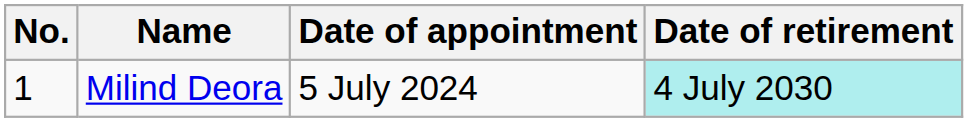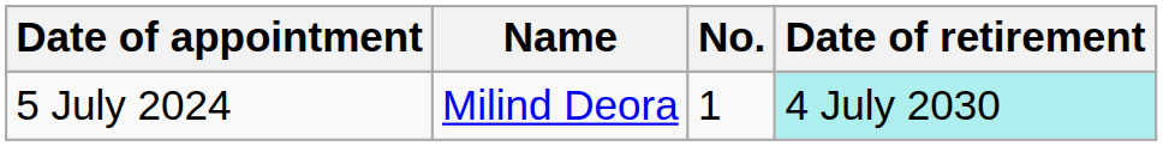columns swapped: No. <-> Date of appointment
